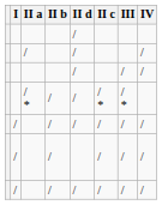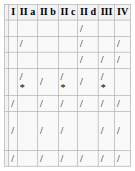columns swapped: II c <-> II d
